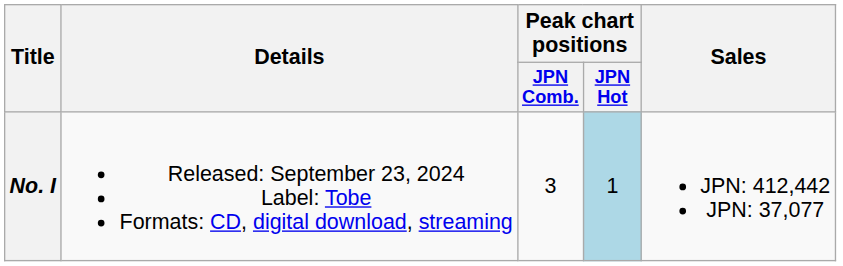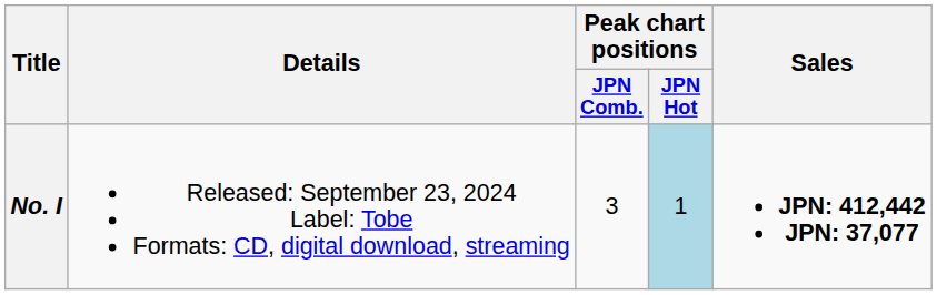No. I | Sales: normal -> bold
